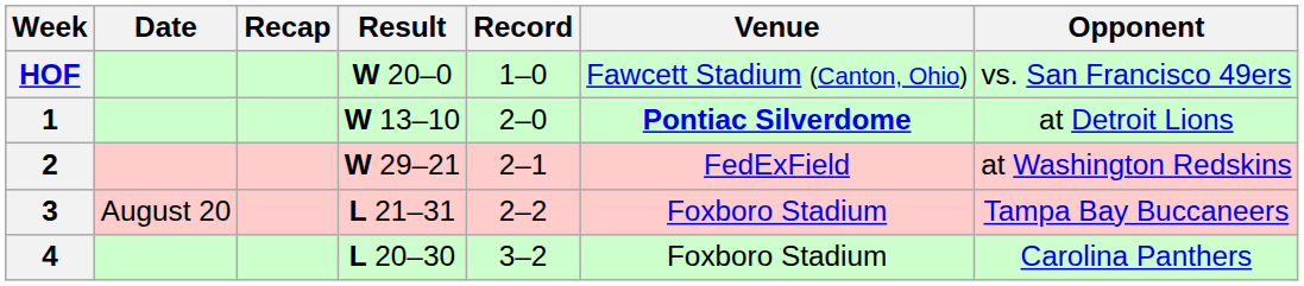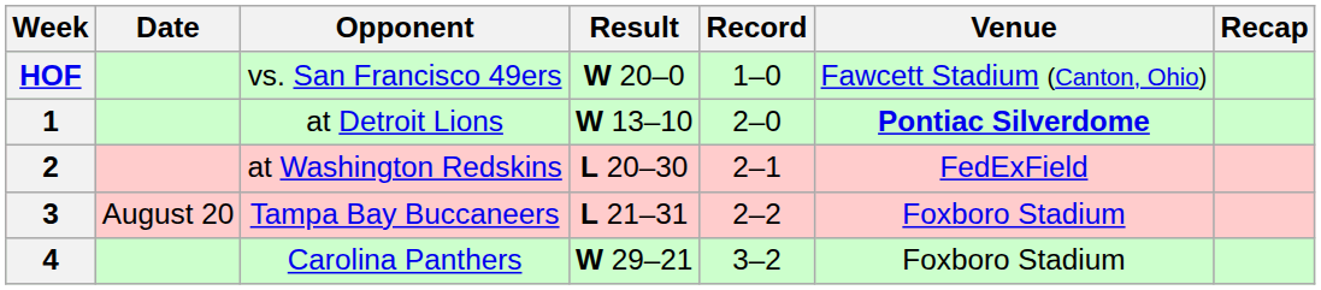columns swapped: Opponent <-> Recap
2 | Result: W 29–21 -> L 20–30
4 | Result: L 20–30 -> W 29–21
